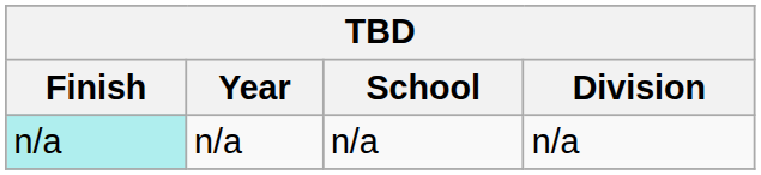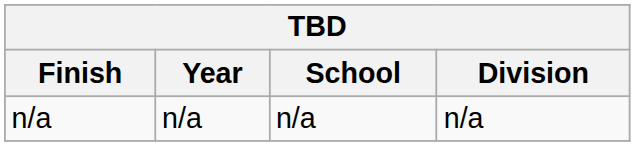row 3 | Finish: paleturquoise background -> no background
